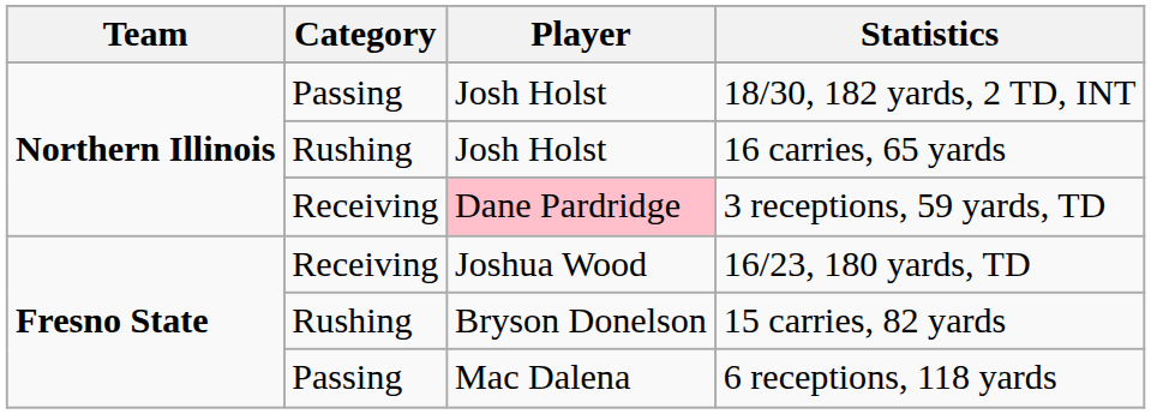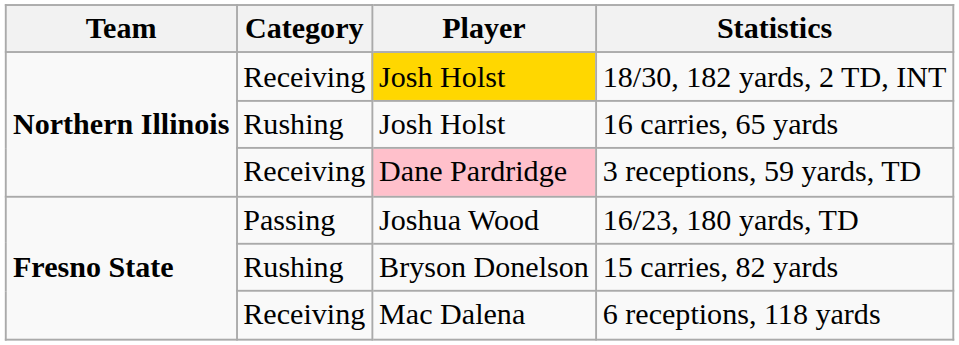18/30, 182 yards, 2 TD, INT | Category: Passing -> Receiving
18/30, 182 yards, 2 TD, INT | Player: no background -> gold background
16/23, 180 yards, TD | Category: Receiving -> Passing
6 receptions, 118 yards | Category: Passing -> Receiving
